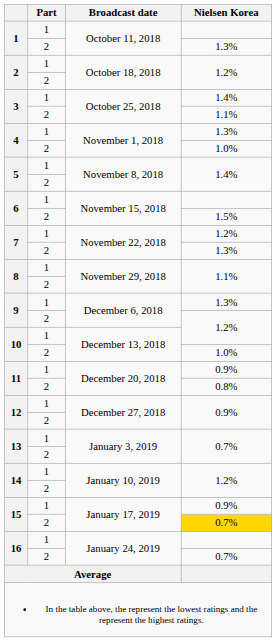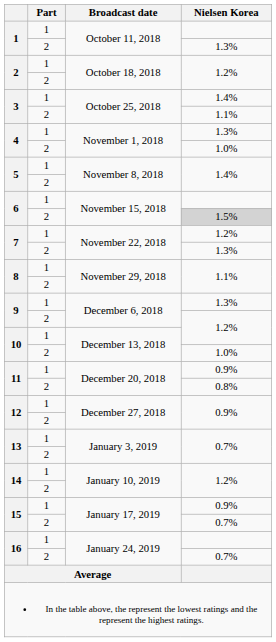6 / 2 | Nielsen Korea: no background -> lightgrey background
15 / 2 | Nielsen Korea: gold background -> no background
